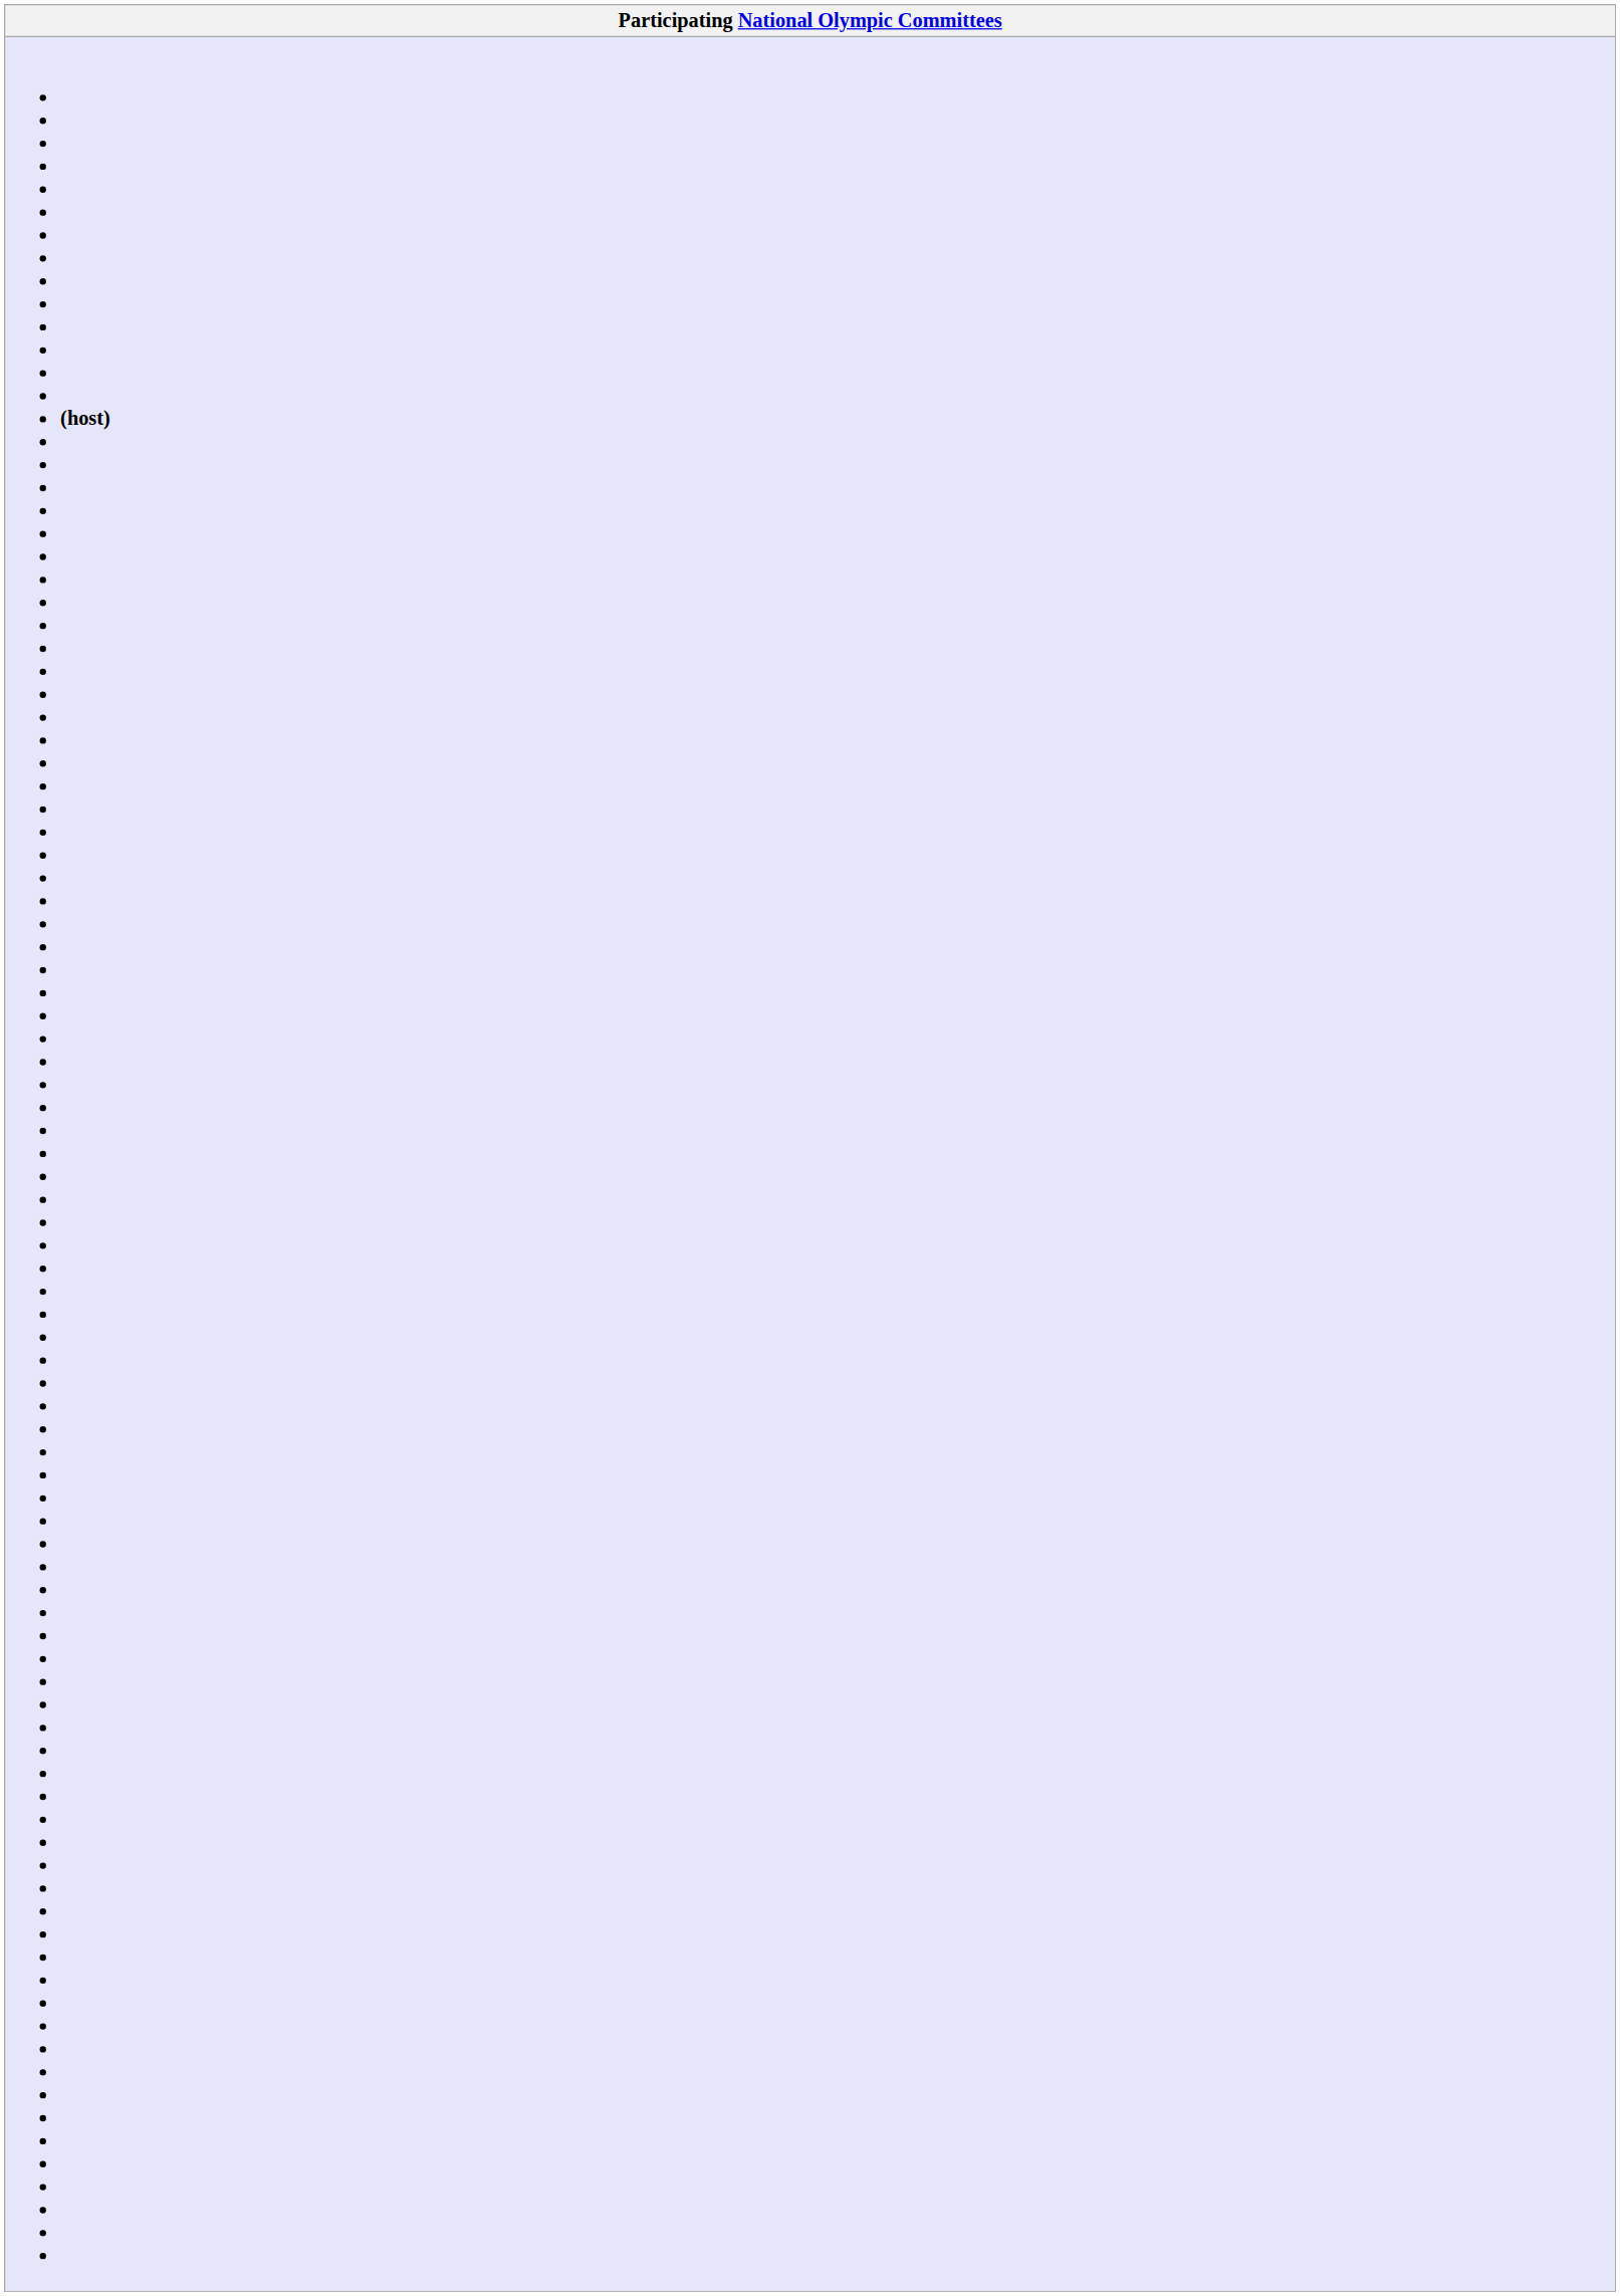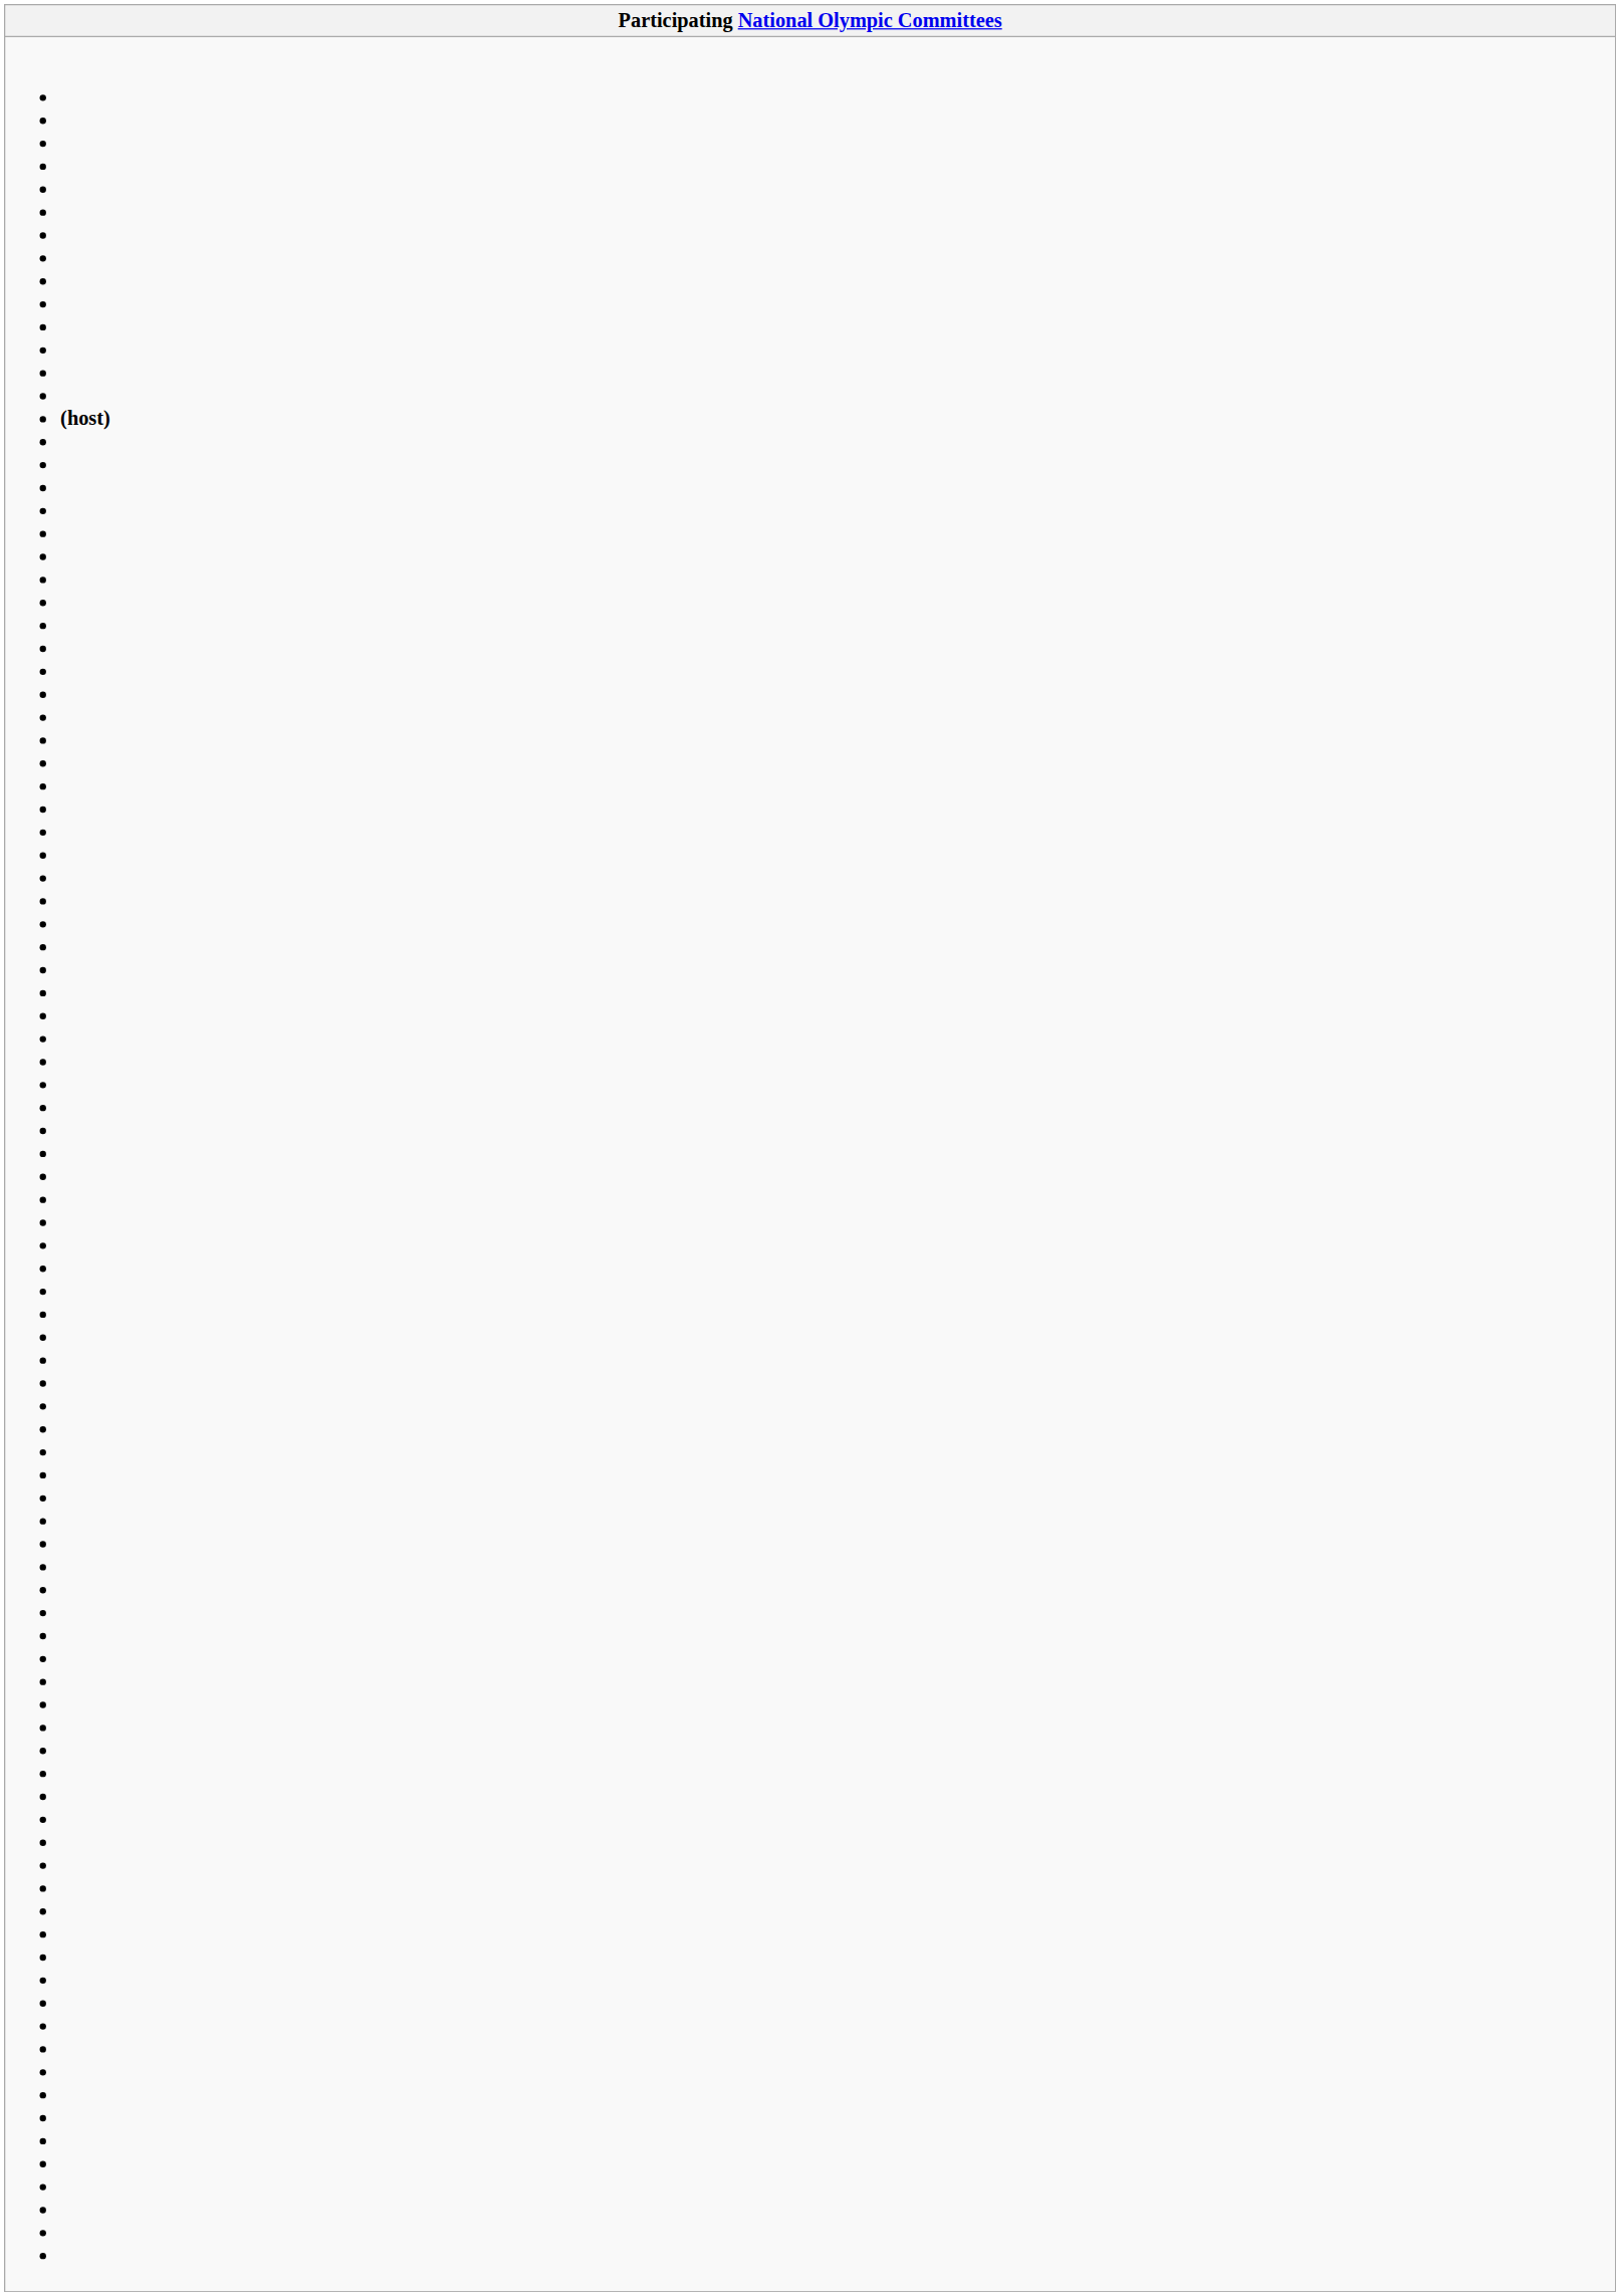row 2 | column 1: lavender background -> no background
